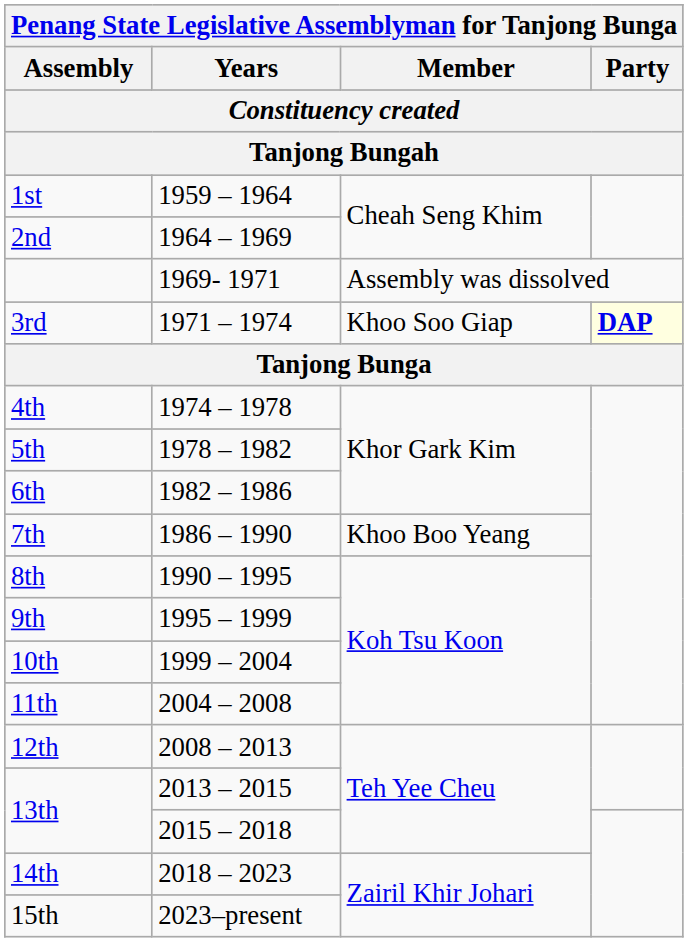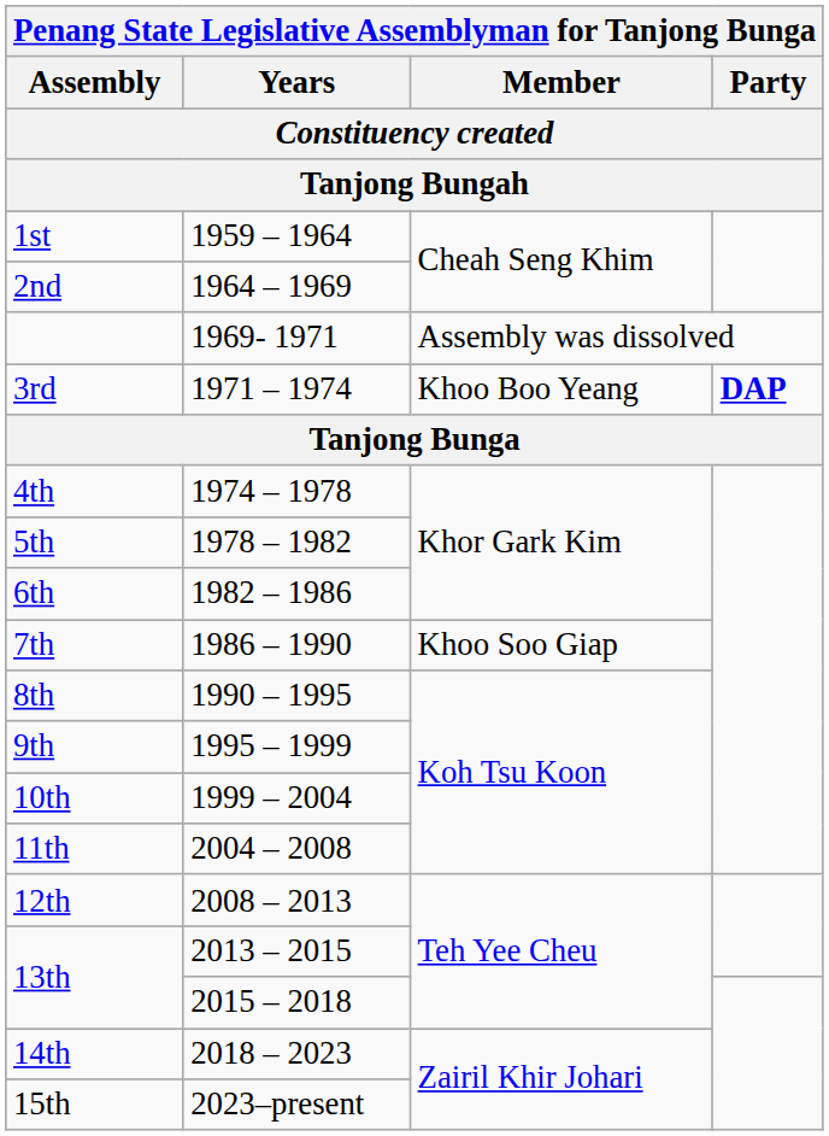3rd | Member: Khoo Soo Giap -> Khoo Boo Yeang
3rd | Party: lightyellow background -> no background
7th | Member: Khoo Boo Yeang -> Khoo Soo Giap
